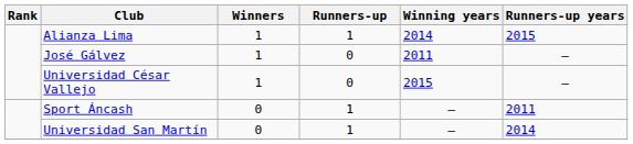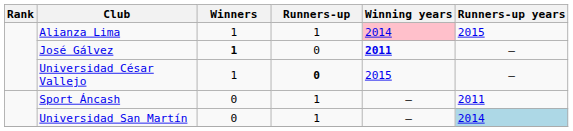Alianza Lima | Winning years: no background -> pink background
José Gálvez | Winners: normal -> bold
José Gálvez | Winning years: normal -> bold
Universidad César Vallejo | Runners-up: normal -> bold
Universidad San Martín | Runners-up years: no background -> lightblue background
